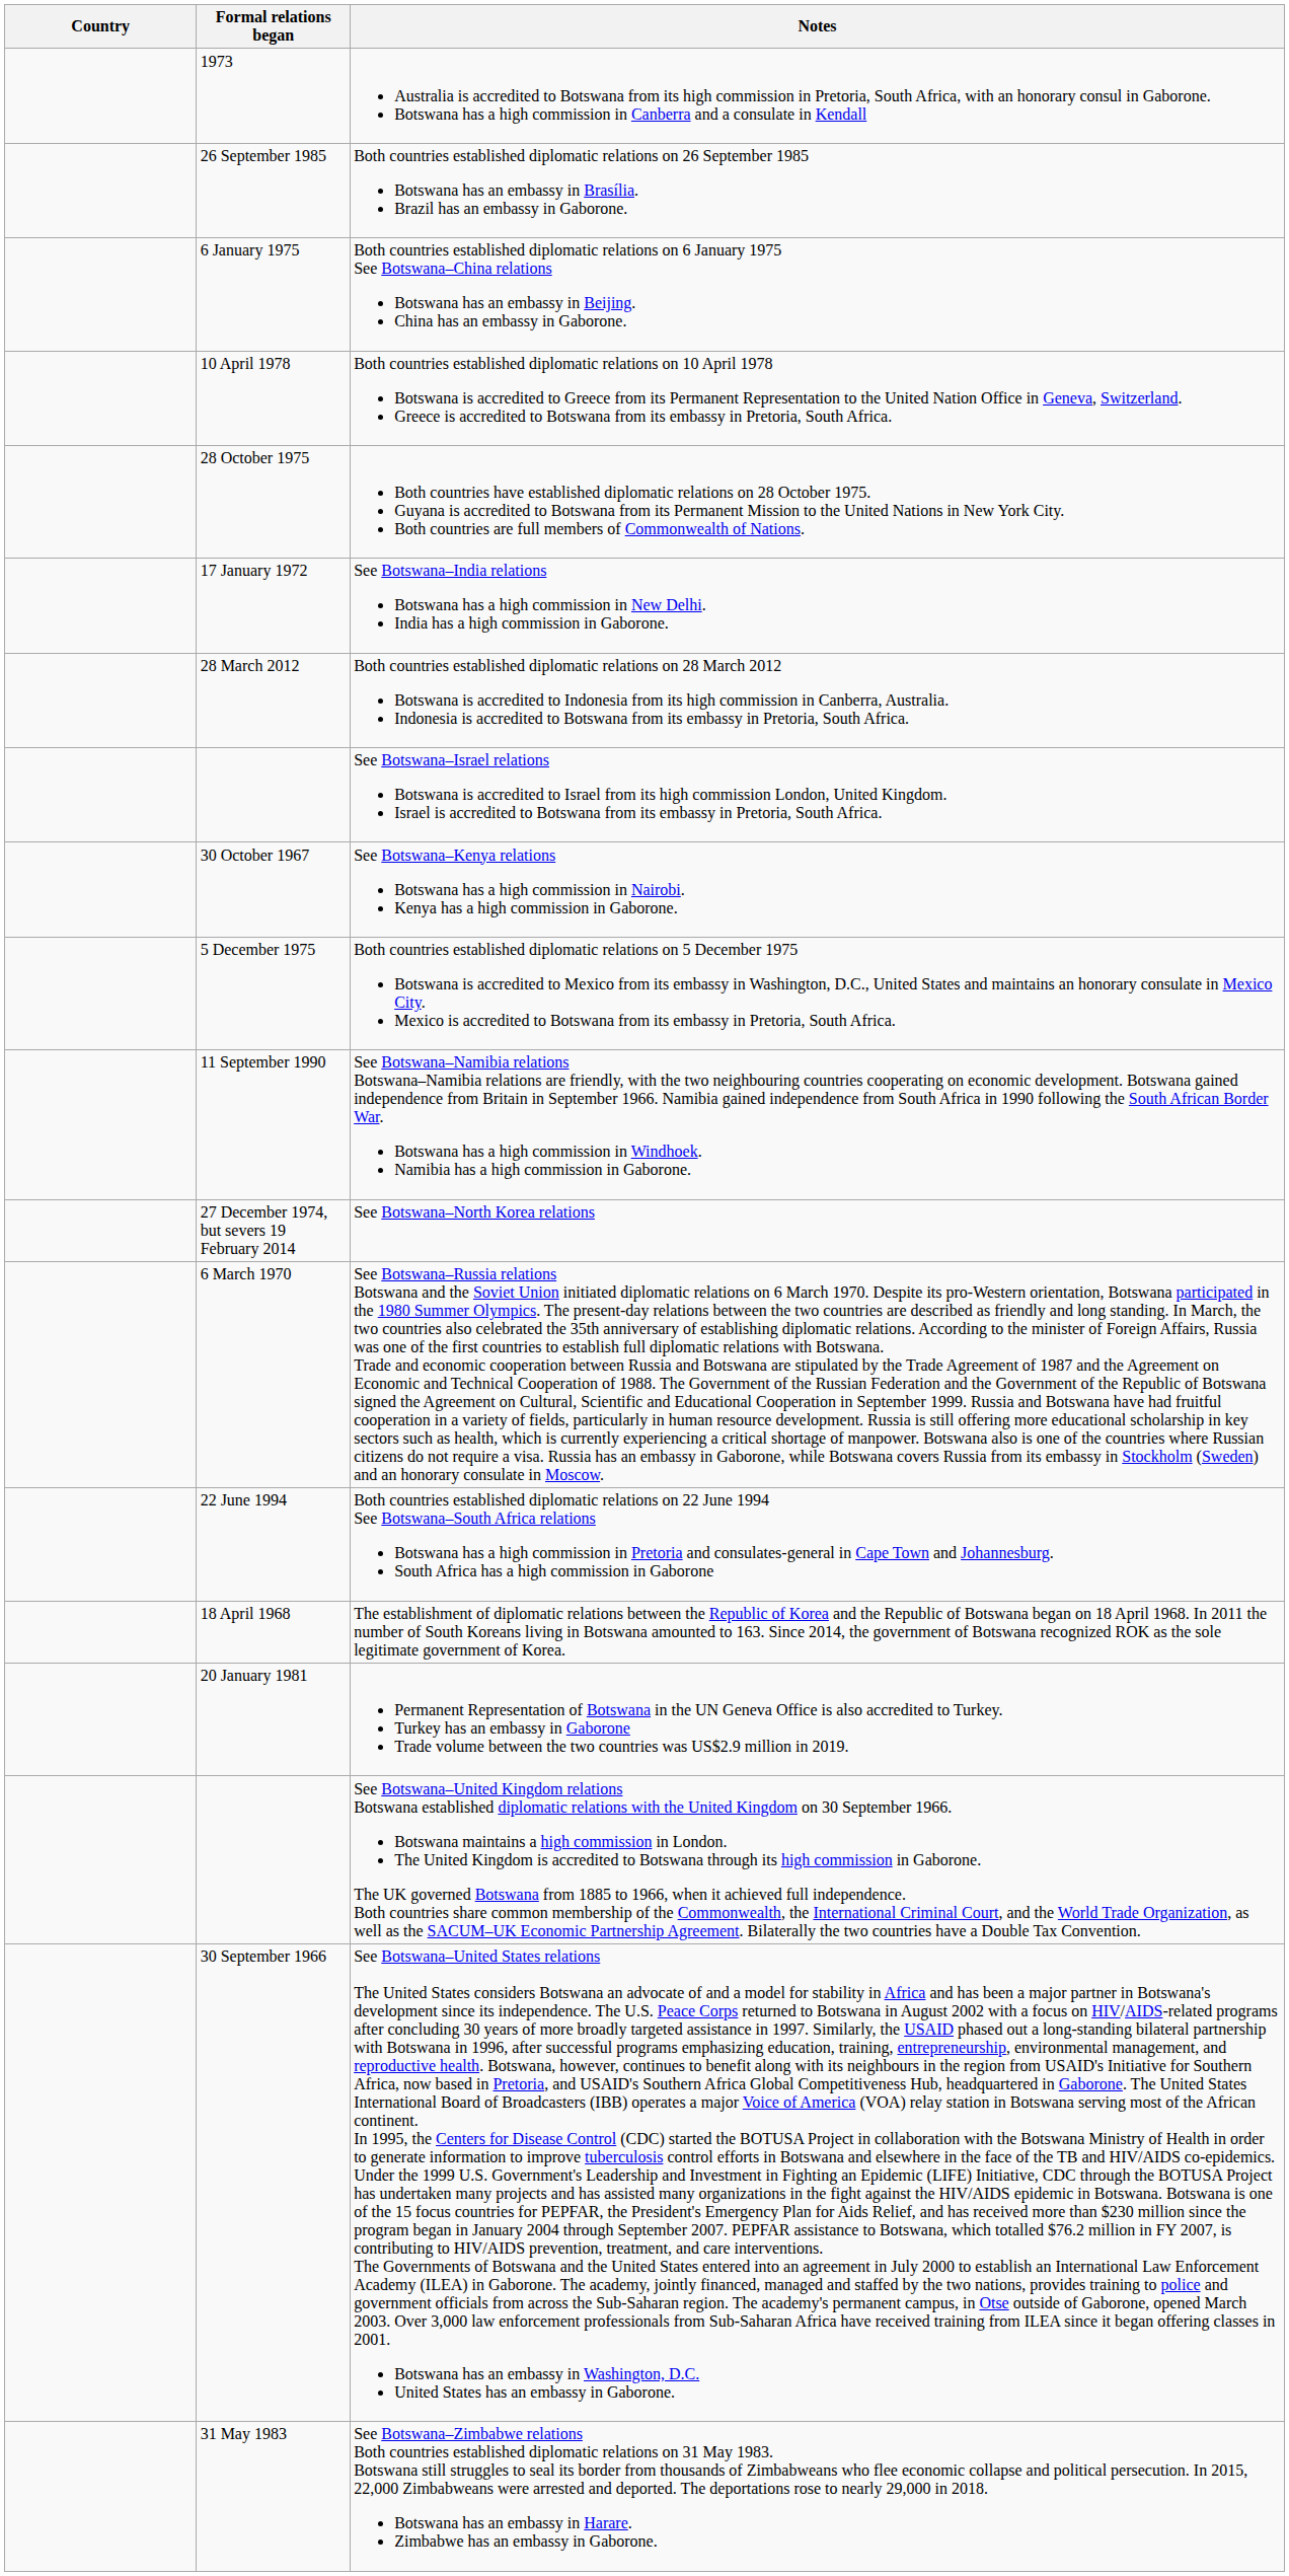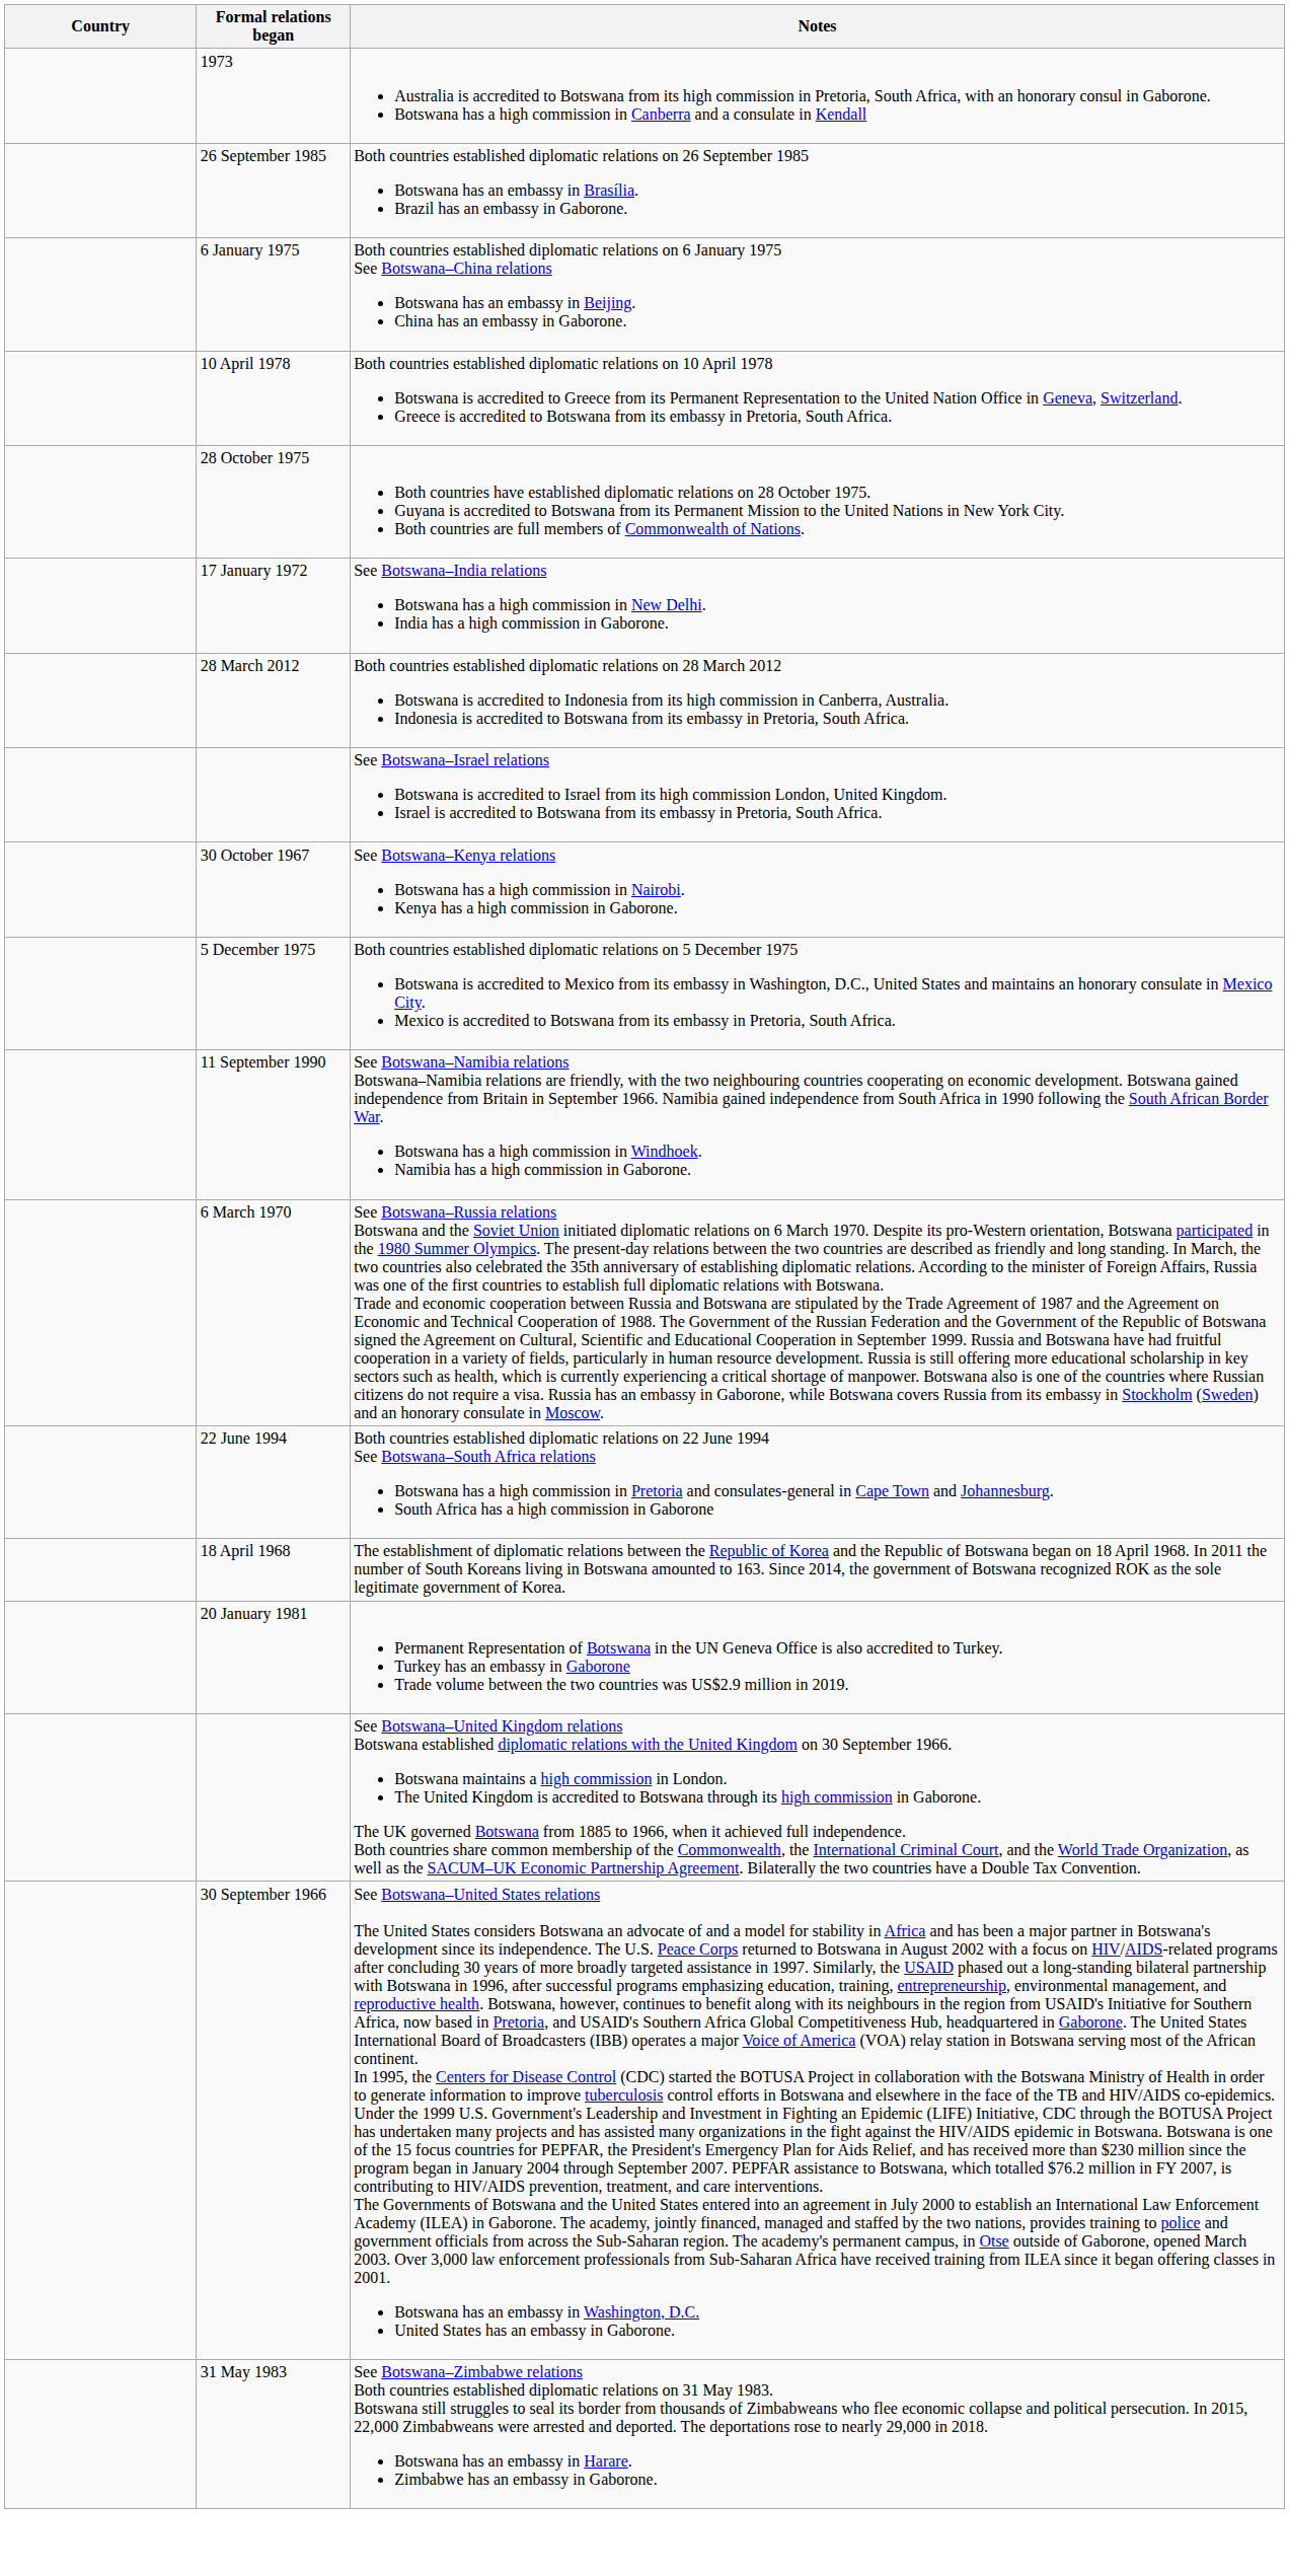- row: 27 December 1974, but severs 19 February 2014 | See Botswana–North Korea relations
